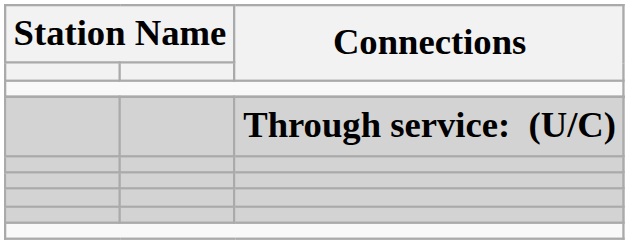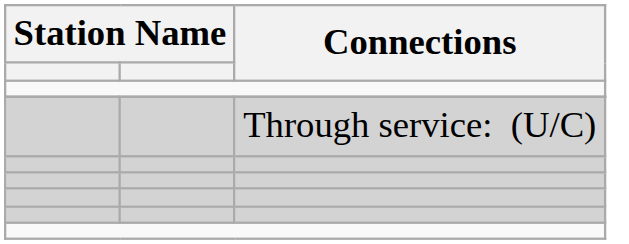Through service: (U/C) | Connections: bold -> normal
